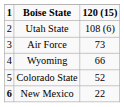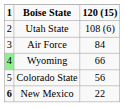Air Force | 120 (15): 73 -> 84
Wyoming | 1: no background -> lightgreen background
Colorado State | 120 (15): 52 -> 56
